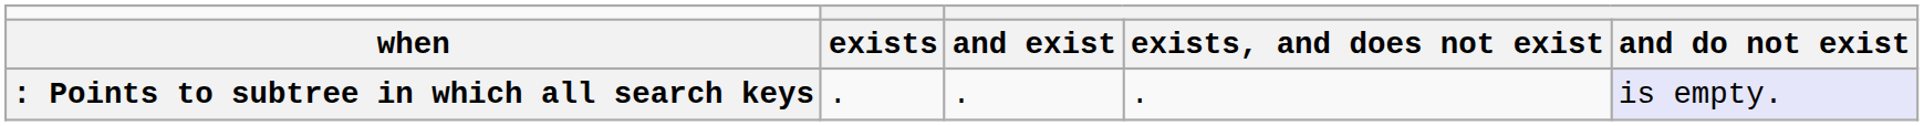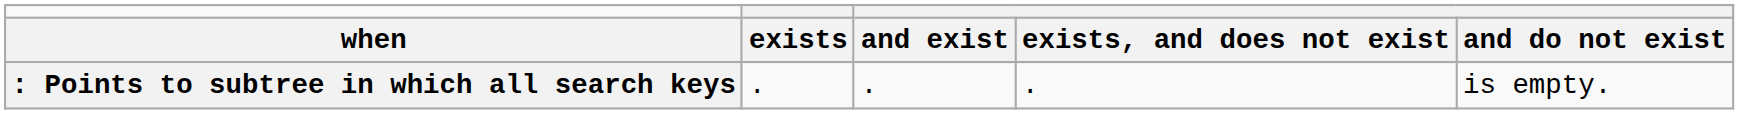row 3 | column 5: lavender background -> no background
